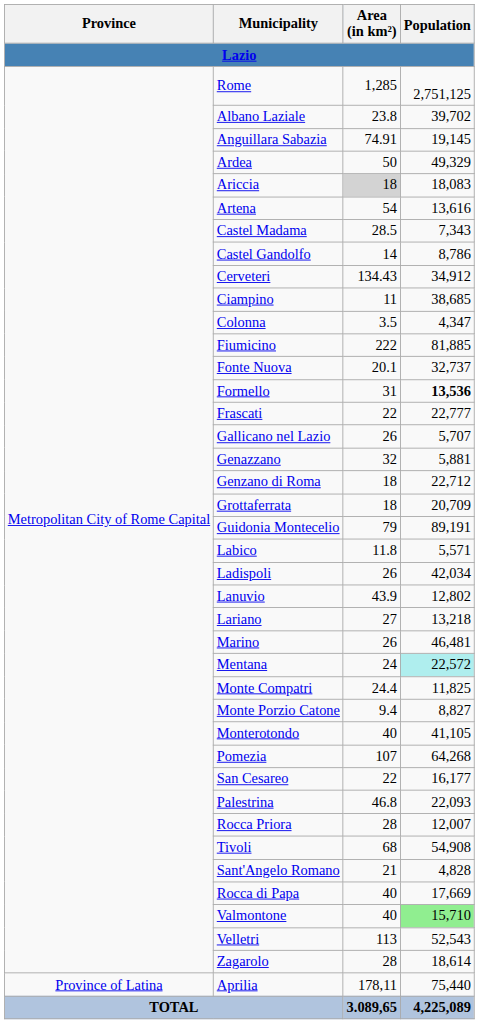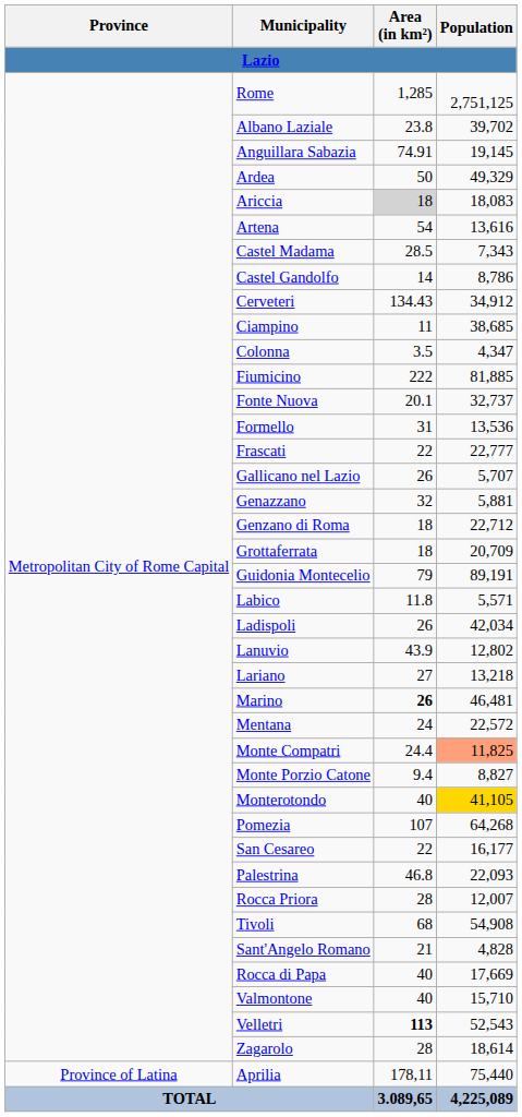Formello | Population: bold -> normal
Marino | Area (in km²): normal -> bold
Mentana | Population: paleturquoise background -> no background
Monte Compatri | Population: no background -> lightsalmon background
Monterotondo | Population: no background -> gold background
Valmontone | Population: lightgreen background -> no background
Velletri | Area (in km²): normal -> bold
